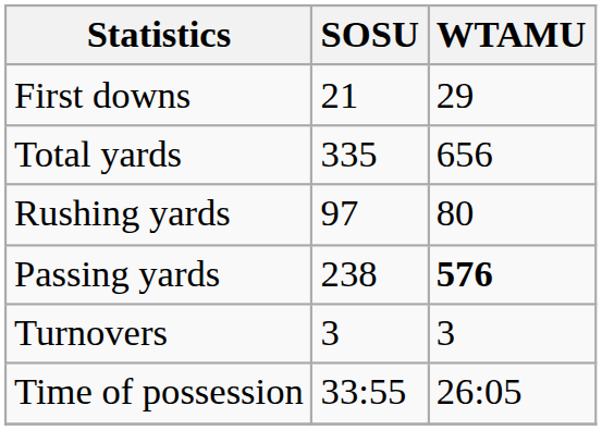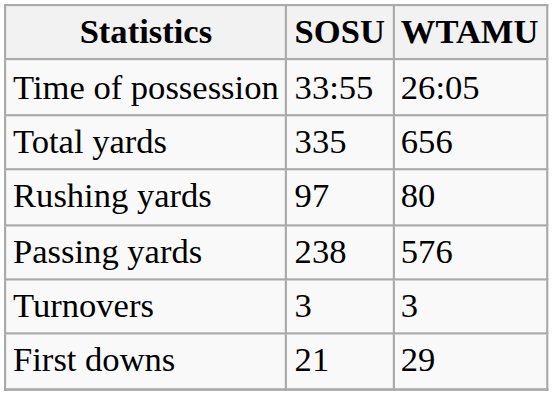rows swapped: First downs <-> Time of possession
Passing yards | WTAMU: bold -> normal
